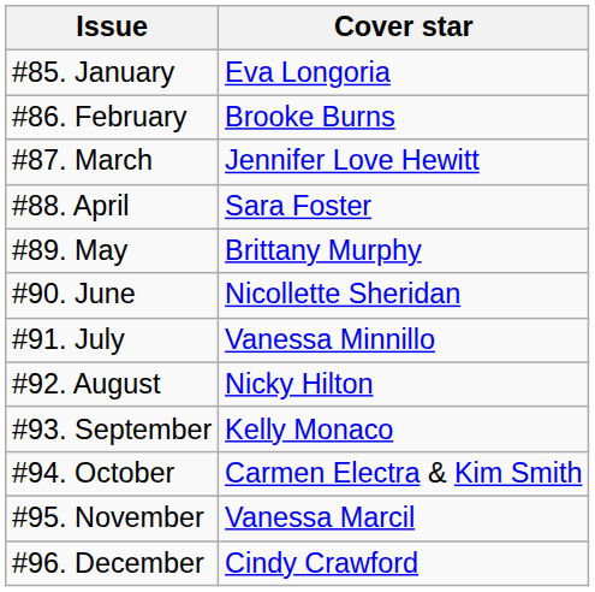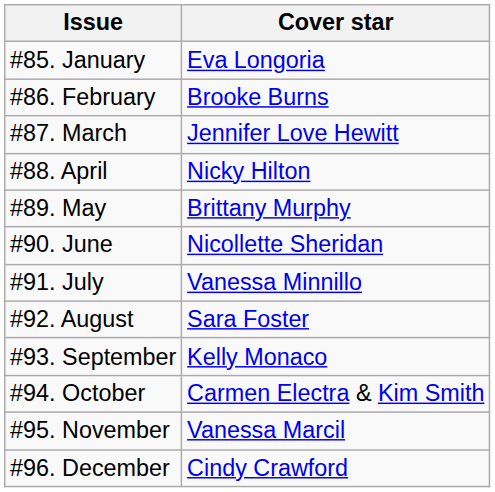#88. April | Cover star: Sara Foster -> Nicky Hilton
#92. August | Cover star: Nicky Hilton -> Sara Foster
